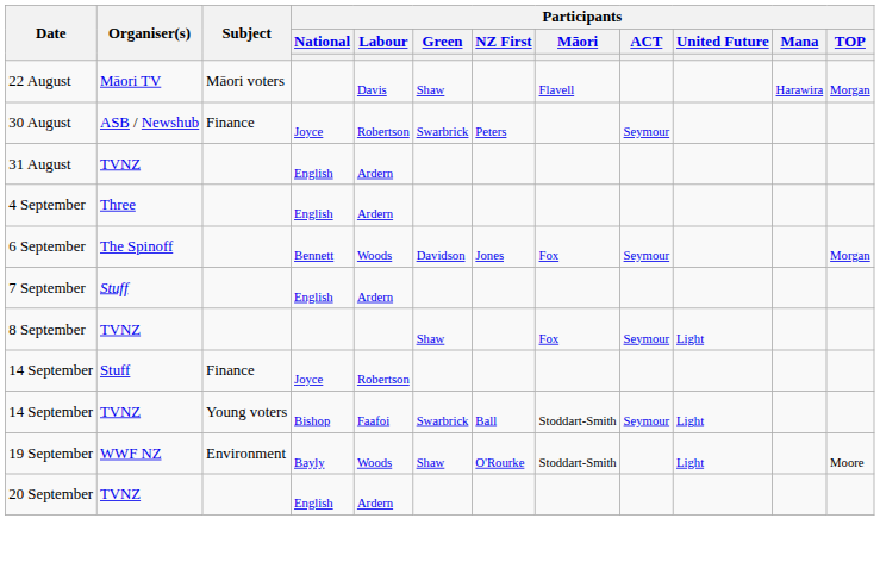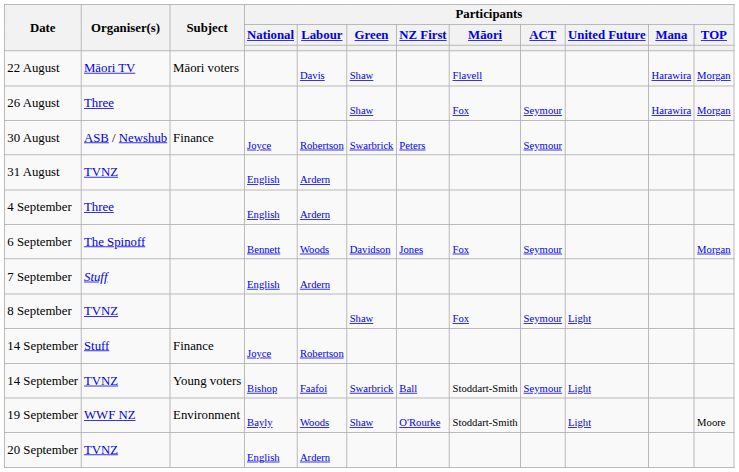+ row: 26 August | Three | Shaw | Fox | Seymour | Harawira | Morgan
